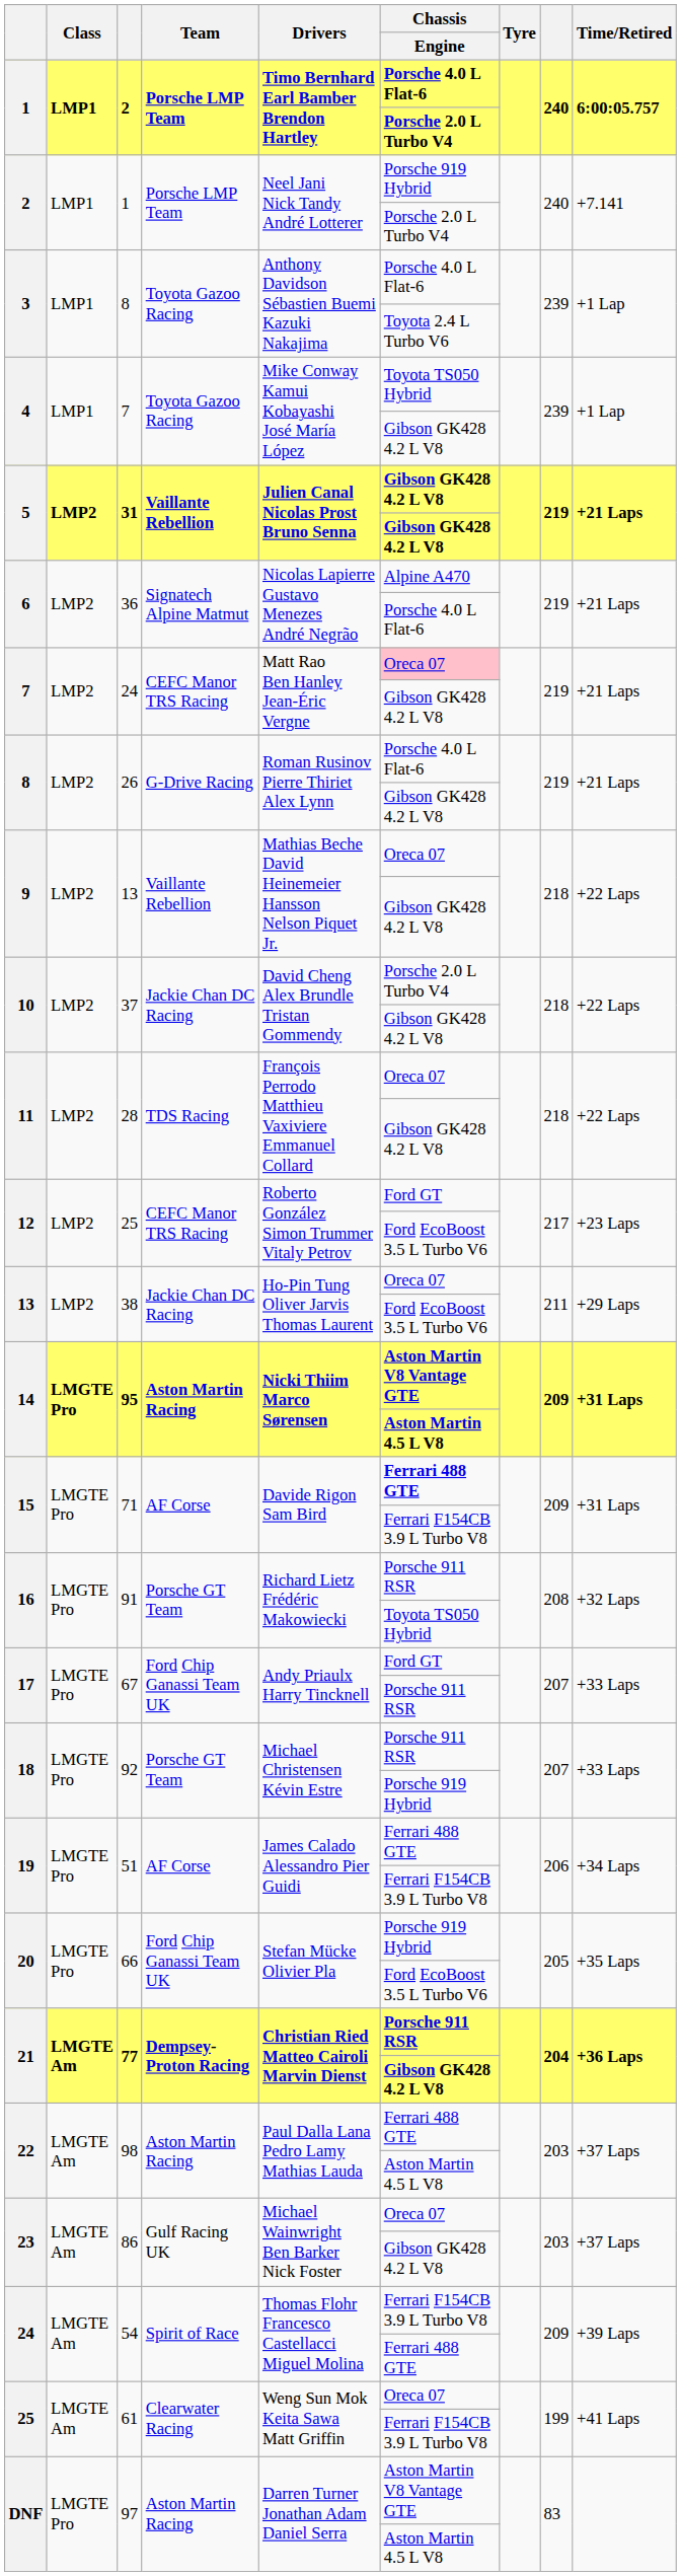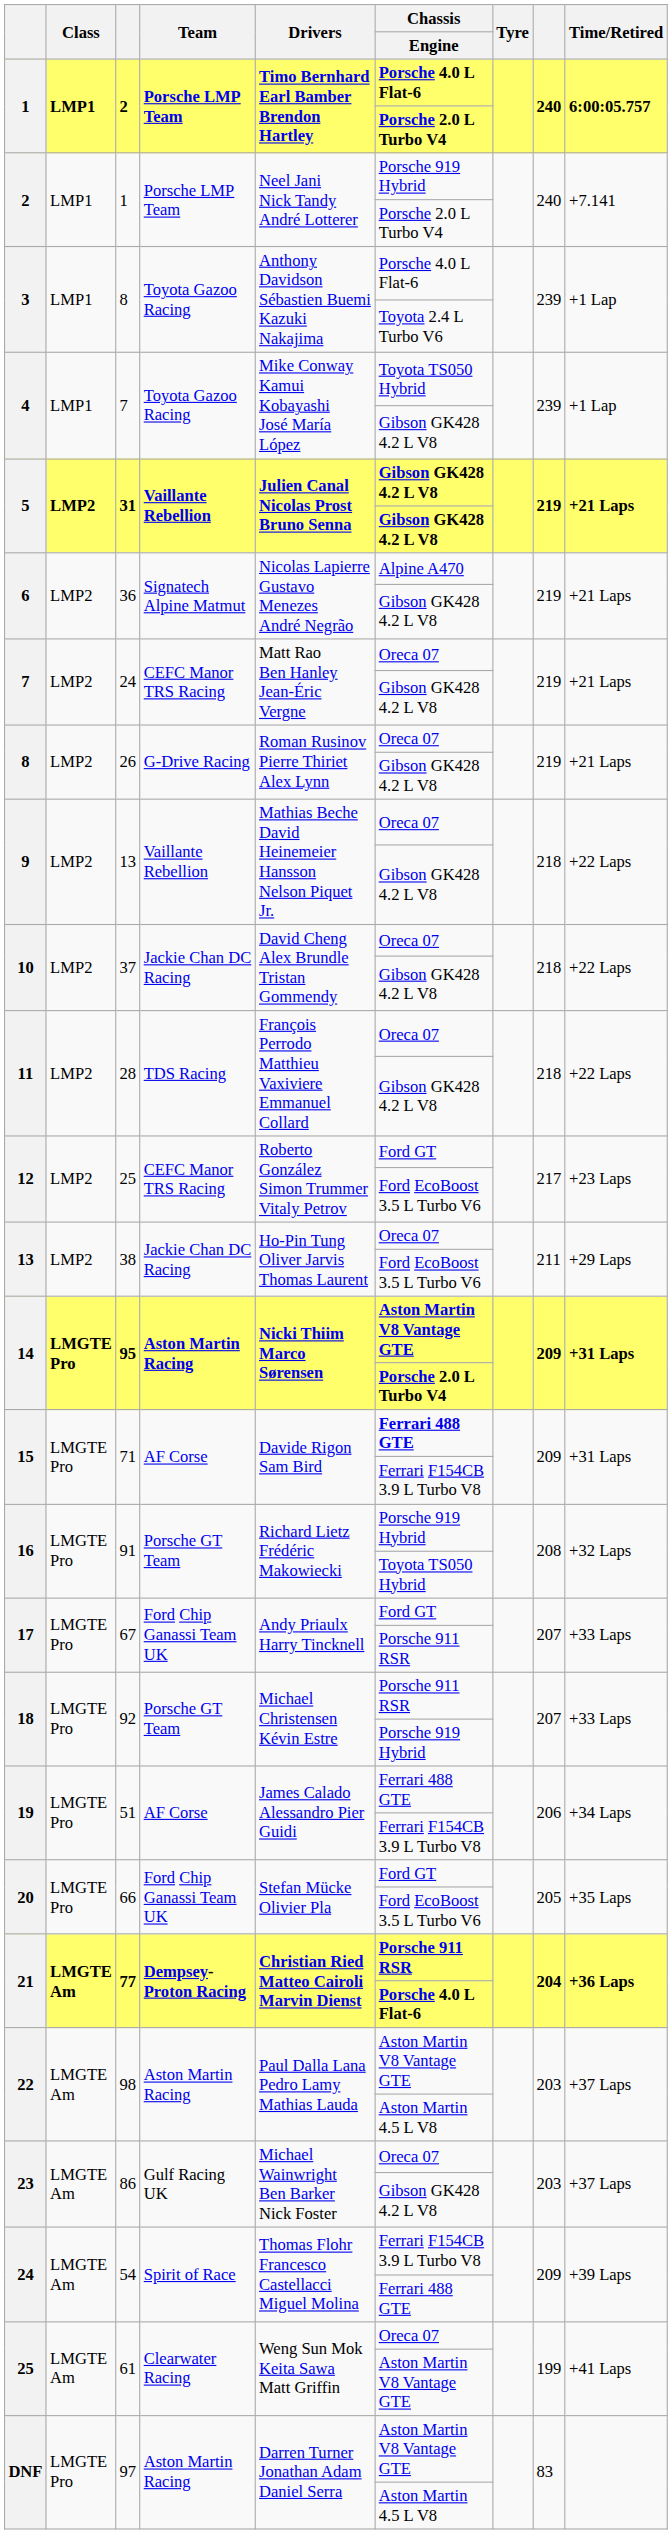row 14 | Chassis / Engine: Porsche 4.0 L Flat-6 -> Gibson GK428 4.2 L V8
row 15 | Chassis / Engine: pink background -> no background
row 17 | Chassis / Engine: Porsche 4.0 L Flat-6 -> Oreca 07
row 21 | Chassis / Engine: Porsche 2.0 L Turbo V4 -> Oreca 07
row 30 | Chassis / Engine: Aston Martin 4.5 L V8 -> Porsche 2.0 L Turbo V4
row 33 | Chassis / Engine: Porsche 911 RSR -> Porsche 919 Hybrid
row 41 | Chassis / Engine: Porsche 919 Hybrid -> Ford GT
row 44 | Chassis / Engine: Gibson GK428 4.2 L V8 -> Porsche 4.0 L Flat-6
row 45 | Chassis / Engine: Ferrari 488 GTE -> Aston Martin V8 Vantage GTE
row 52 | Chassis / Engine: Ferrari F154CB 3.9 L Turbo V8 -> Aston Martin V8 Vantage GTE
